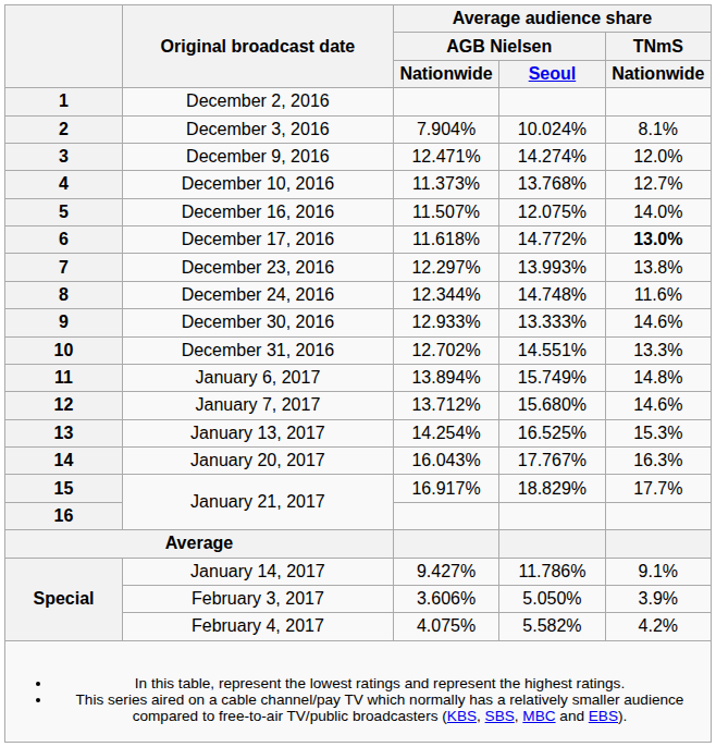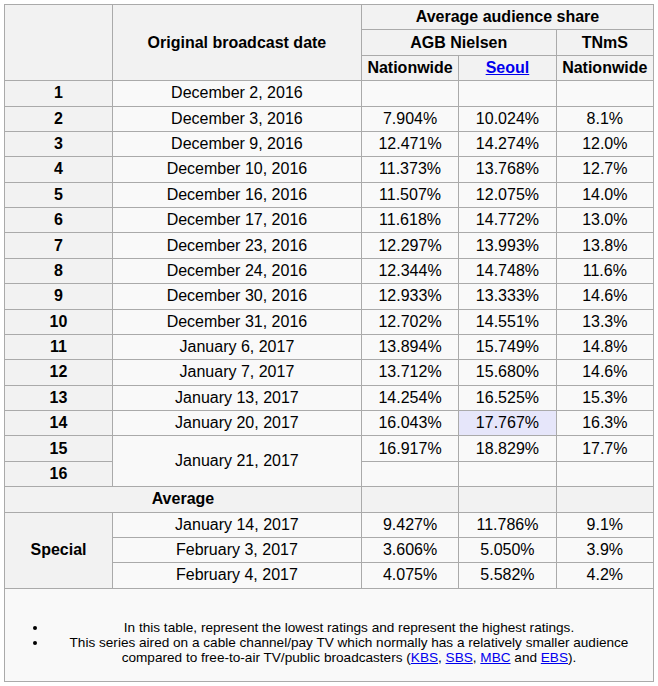6 | Average audience share / TNmS / Nationwide: bold -> normal
14 | Average audience share / AGB Nielsen / Seoul: no background -> lavender background
